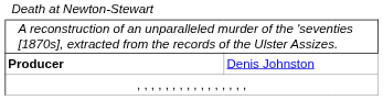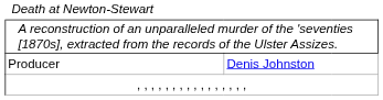Producer | column 2: bold -> normal
